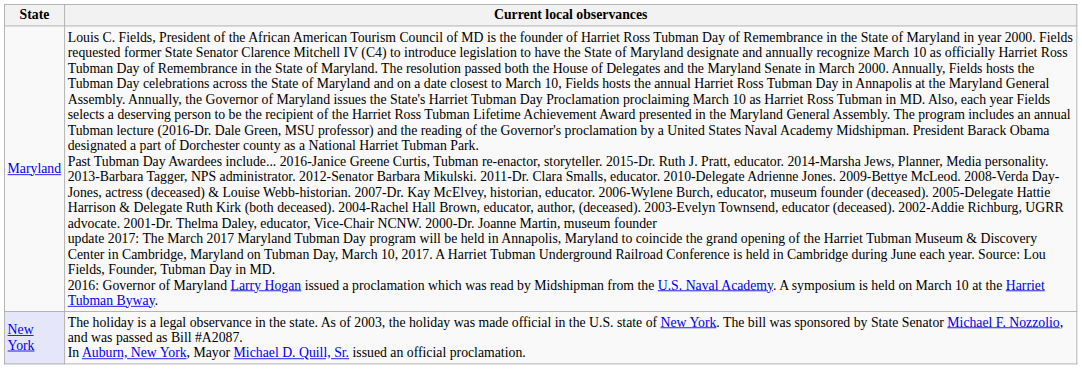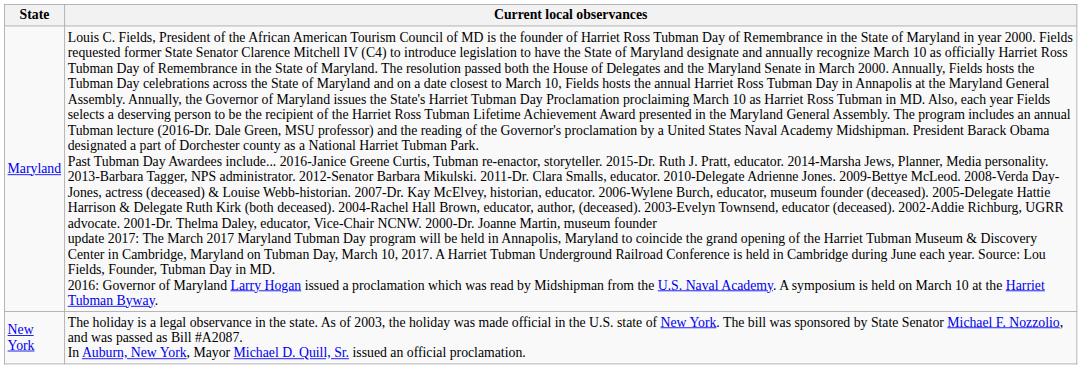New York | State: lavender background -> no background
